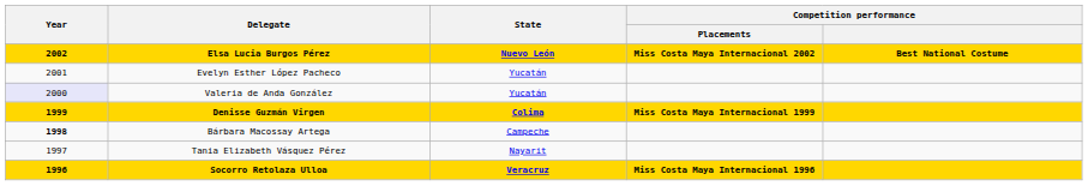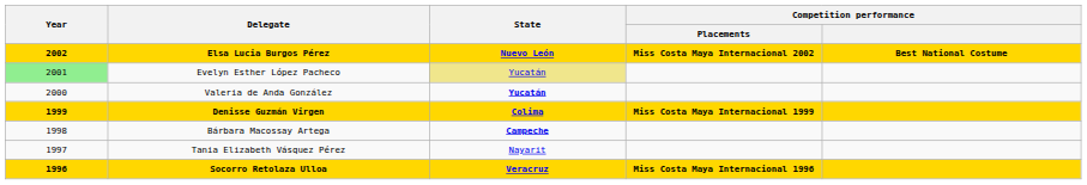Evelyn Esther López Pacheco | Year: no background -> lightgreen background
Evelyn Esther López Pacheco | State: no background -> khaki background
Valeria de Anda González | Year: lavender background -> no background
Valeria de Anda González | State: normal -> bold
Bárbara Macossay Artega | Year: bold -> normal
Bárbara Macossay Artega | State: normal -> bold
